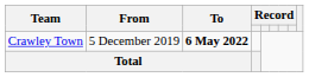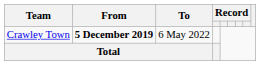Crawley Town | From: normal -> bold
Crawley Town | To: bold -> normal
